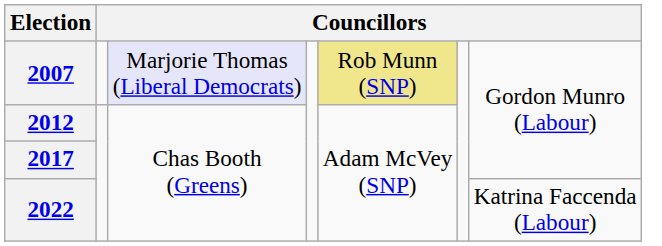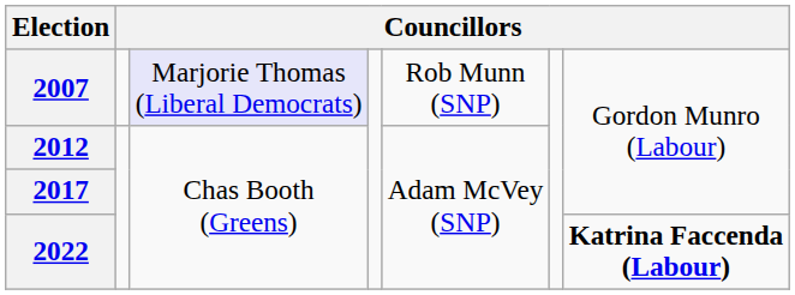2007 | column 5: khaki background -> no background
2022 | column 7: normal -> bold
